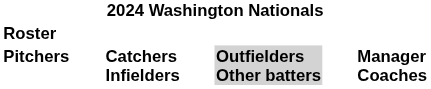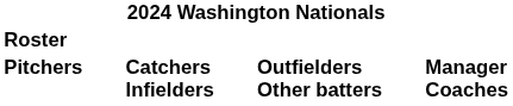Pitchers | column 3: lightgrey background -> no background
